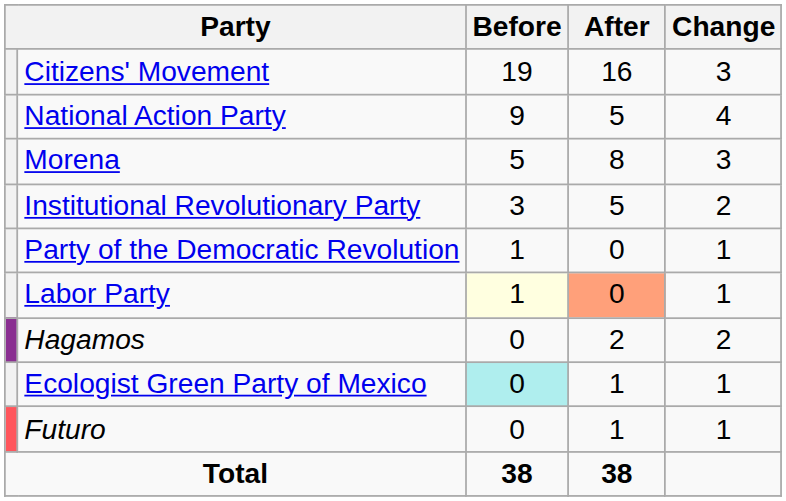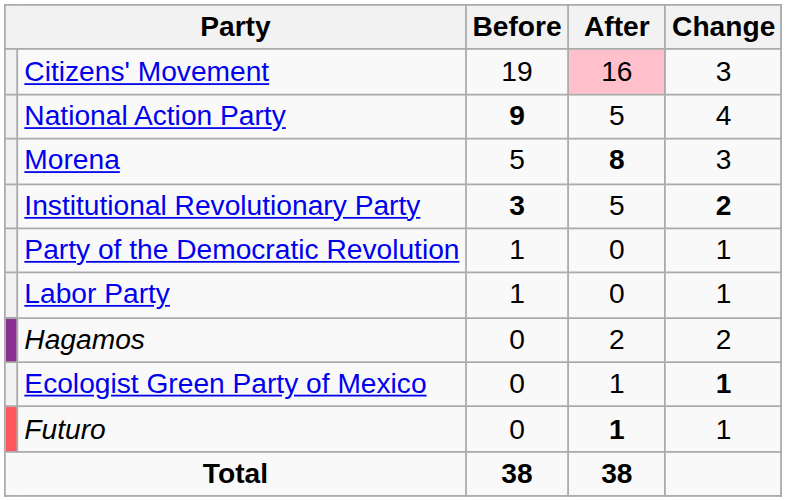Citizens' Movement | After: no background -> pink background
National Action Party | Before: normal -> bold
Morena | After: normal -> bold
Institutional Revolutionary Party | Before: normal -> bold
Institutional Revolutionary Party | Change: normal -> bold
Labor Party | Before: lightyellow background -> no background
Labor Party | After: lightsalmon background -> no background
Ecologist Green Party of Mexico | Before: paleturquoise background -> no background
Ecologist Green Party of Mexico | Change: normal -> bold
Futuro | After: normal -> bold
